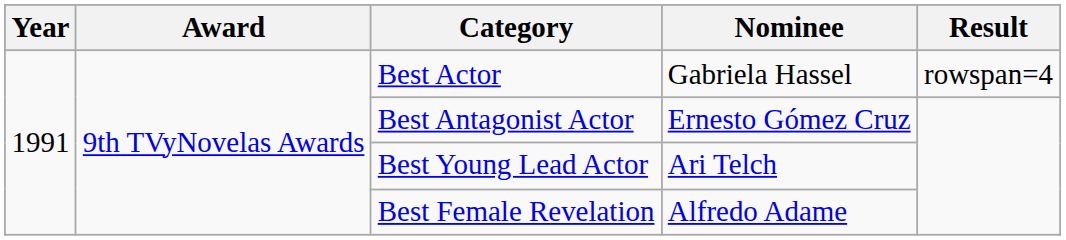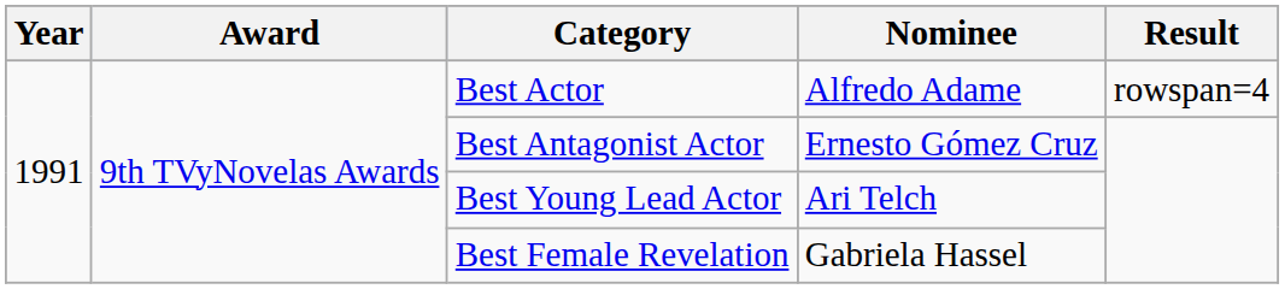Best Actor | Nominee: Gabriela Hassel -> Alfredo Adame
Best Female Revelation | Nominee: Alfredo Adame -> Gabriela Hassel
